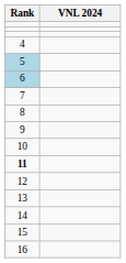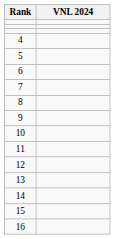row 6 | Rank: lightblue background -> no background
row 7 | Rank: lightblue background -> no background
row 12 | Rank: bold -> normal
